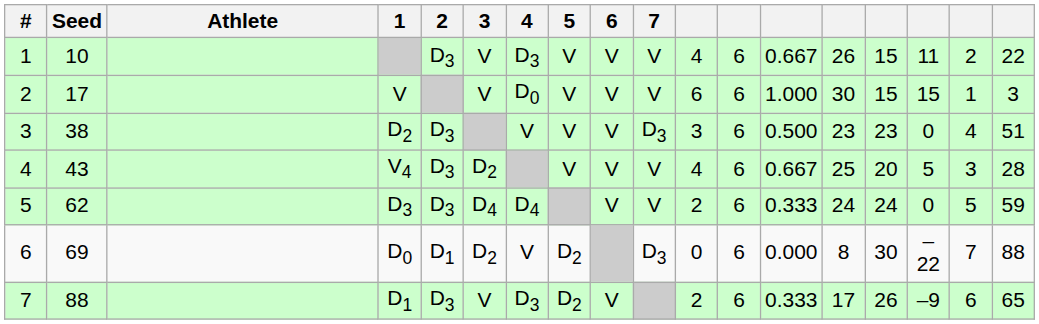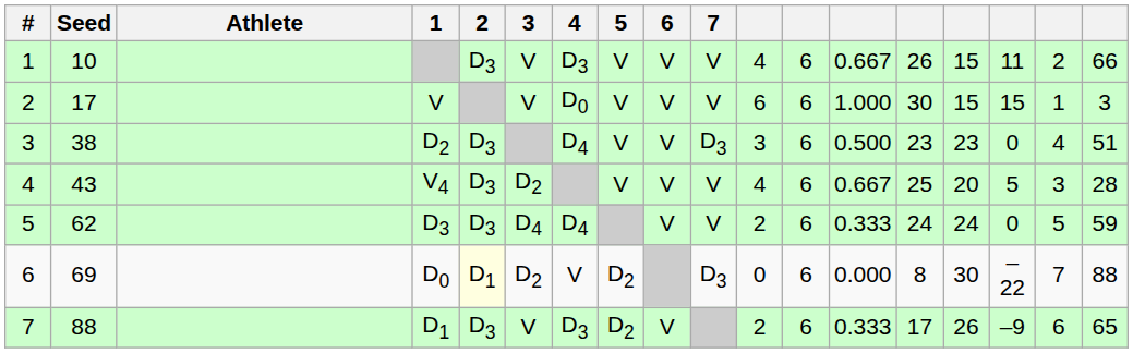row 2 | column 18: 22 -> 66
row 4 | 4: V -> D4
row 7 | 2: no background -> lightyellow background
